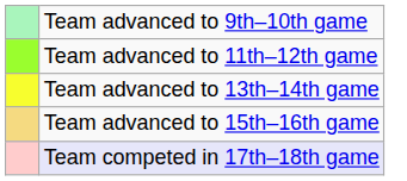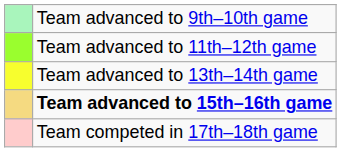Team advanced to 15th–16th game | column 2: normal -> bold
Team competed in 17th–18th game | column 2: lavender background -> no background
